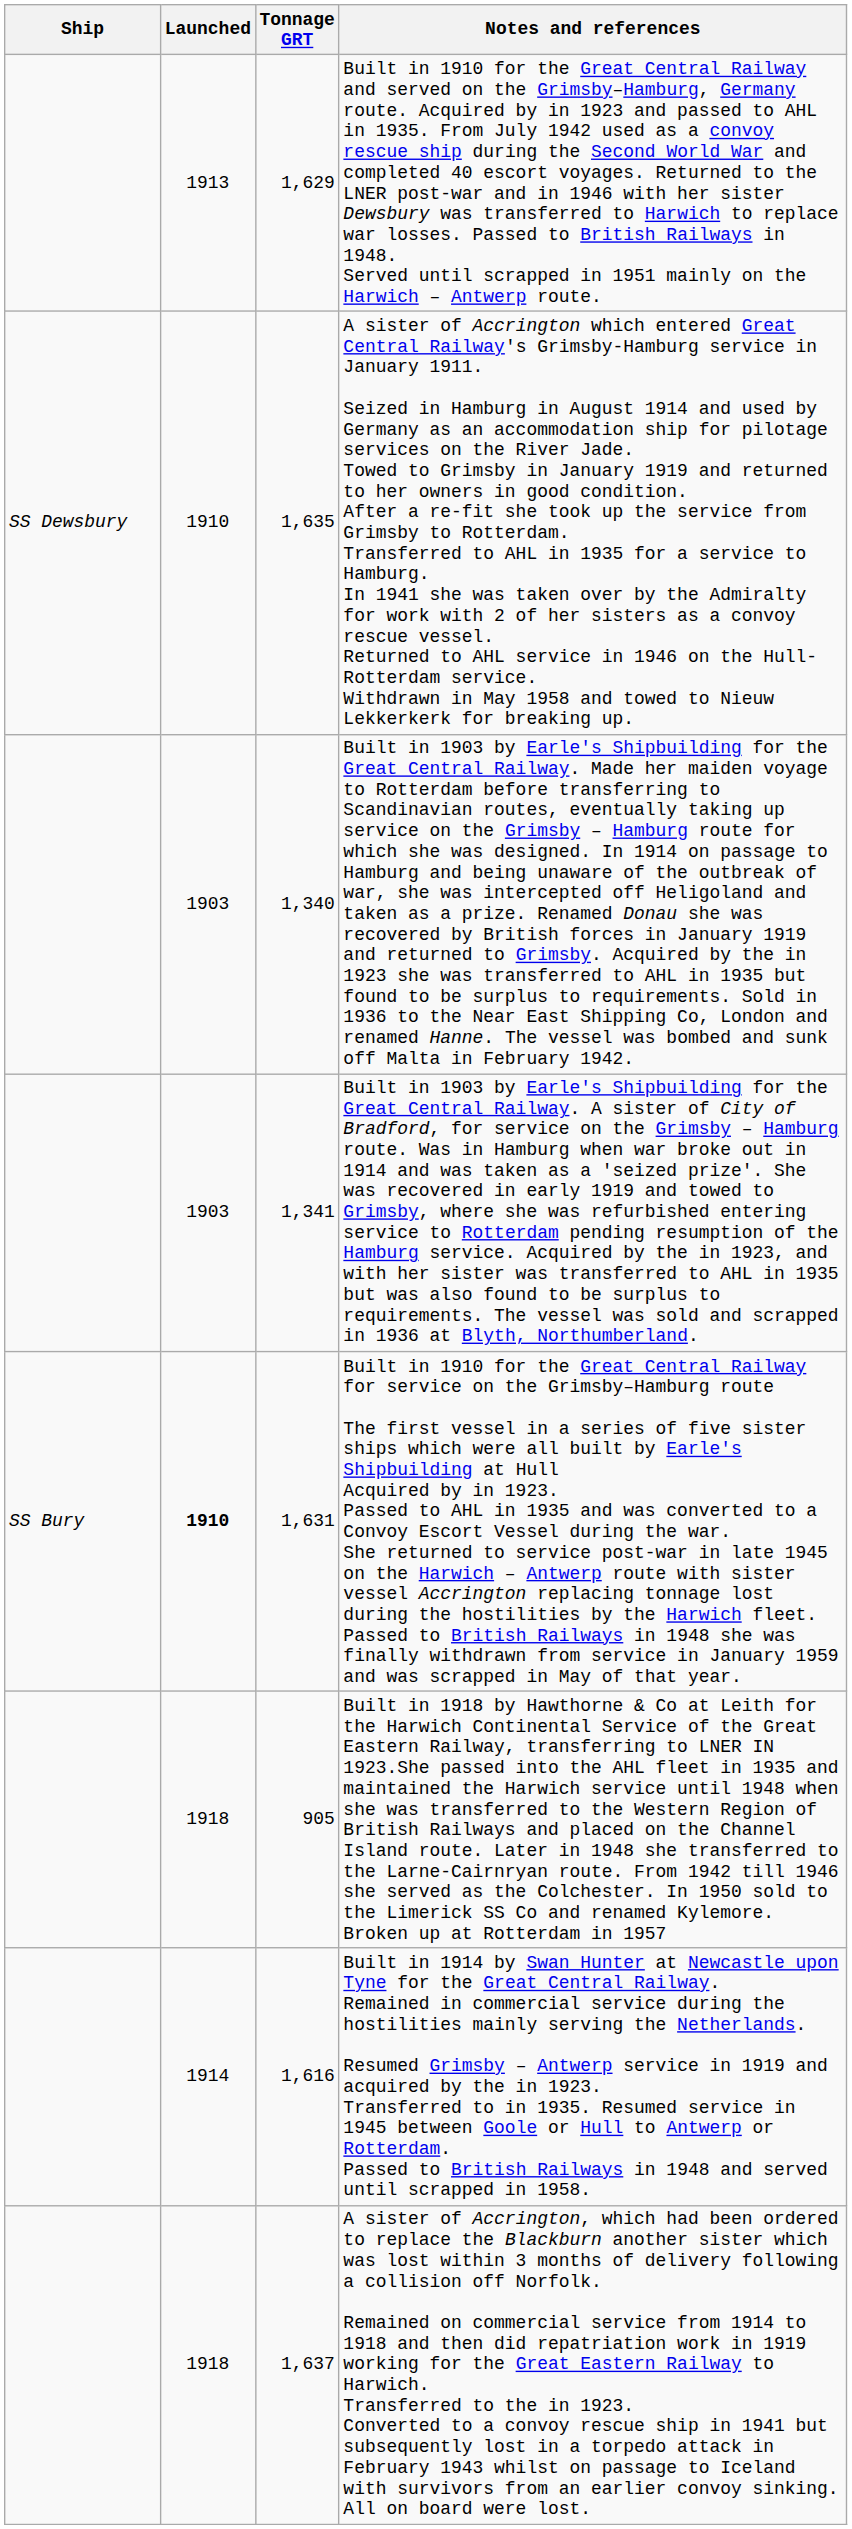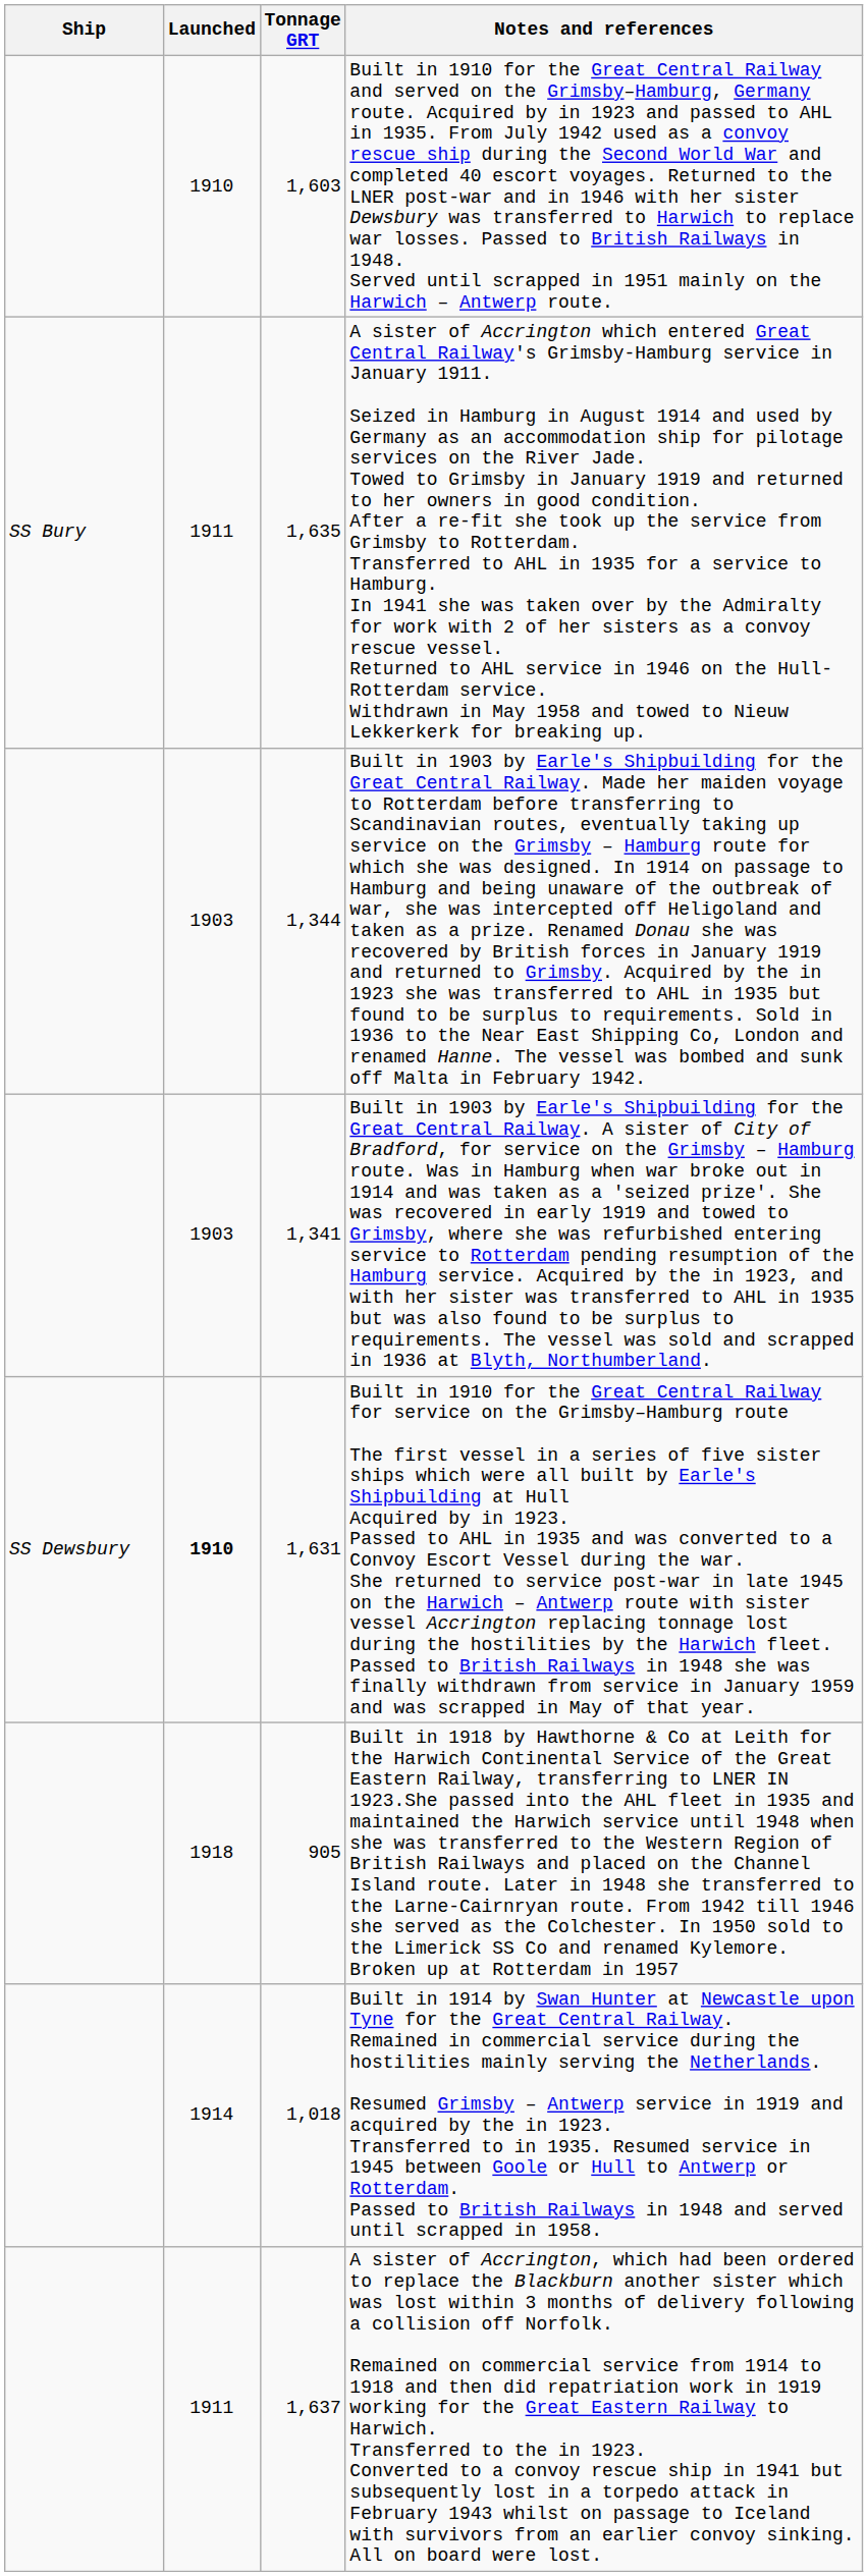row 2 | Launched: 1913 -> 1910
row 2 | Tonnage GRT: 1,629 -> 1,603
row 3 | Ship: SS Dewsbury -> SS Bury
row 3 | Launched: 1910 -> 1911
row 4 | Tonnage GRT: 1,340 -> 1,344
row 6 | Ship: SS Bury -> SS Dewsbury
row 8 | Tonnage GRT: 1,616 -> 1,018
row 9 | Launched: 1918 -> 1911
